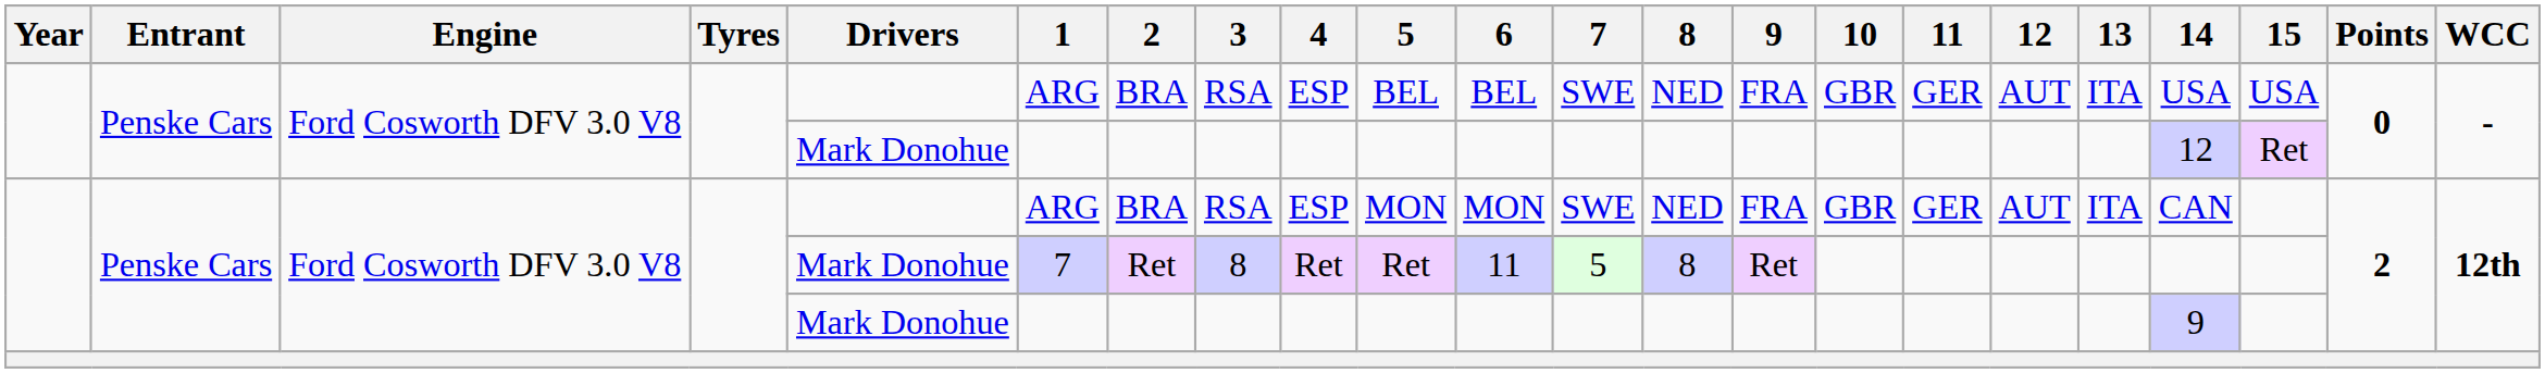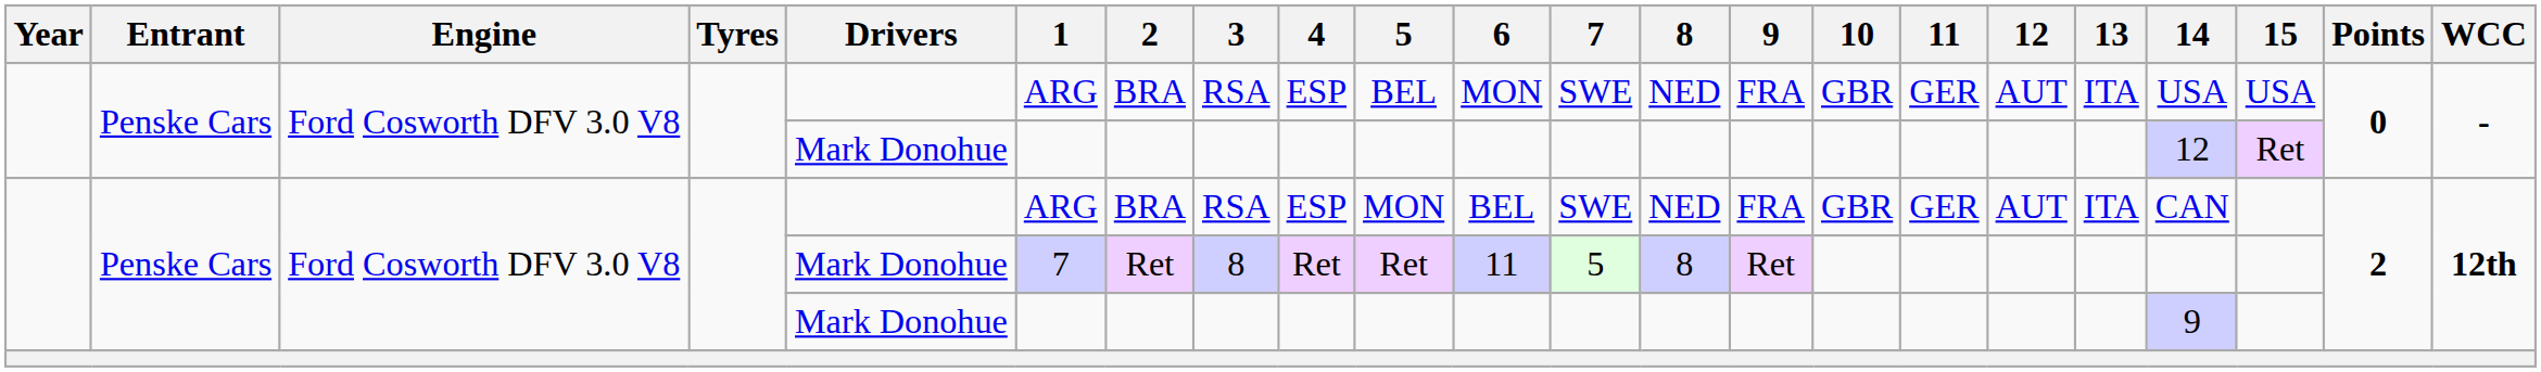row 2 | 6: BEL -> MON
row 4 | 6: MON -> BEL
